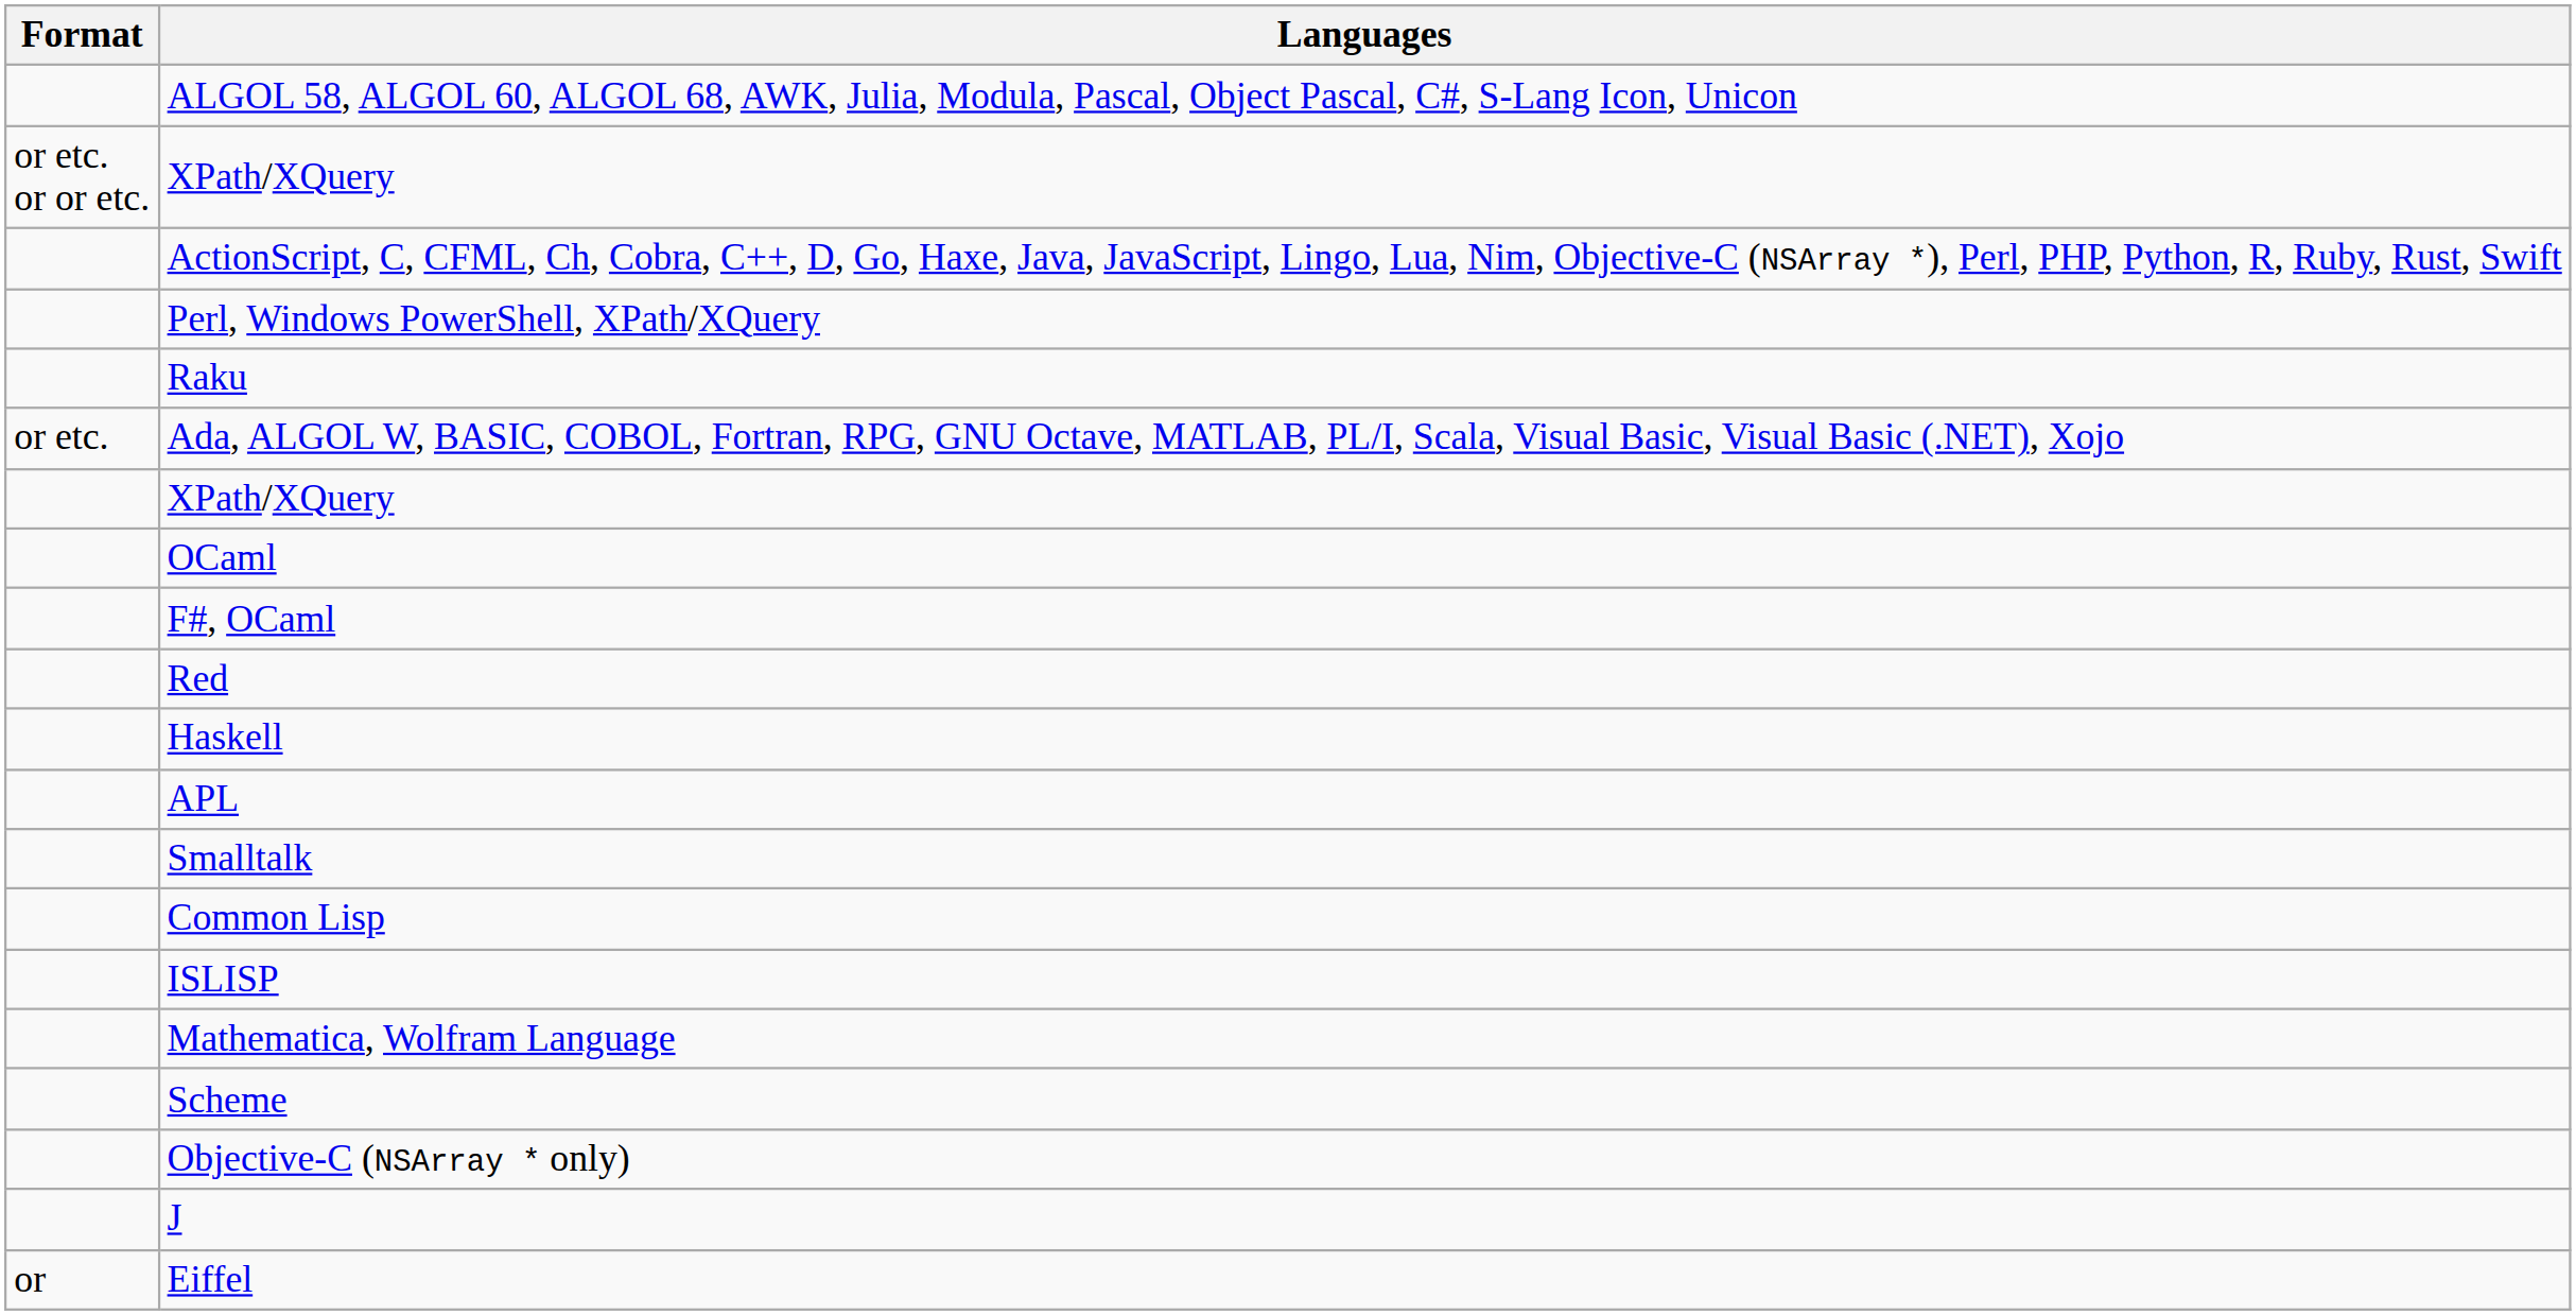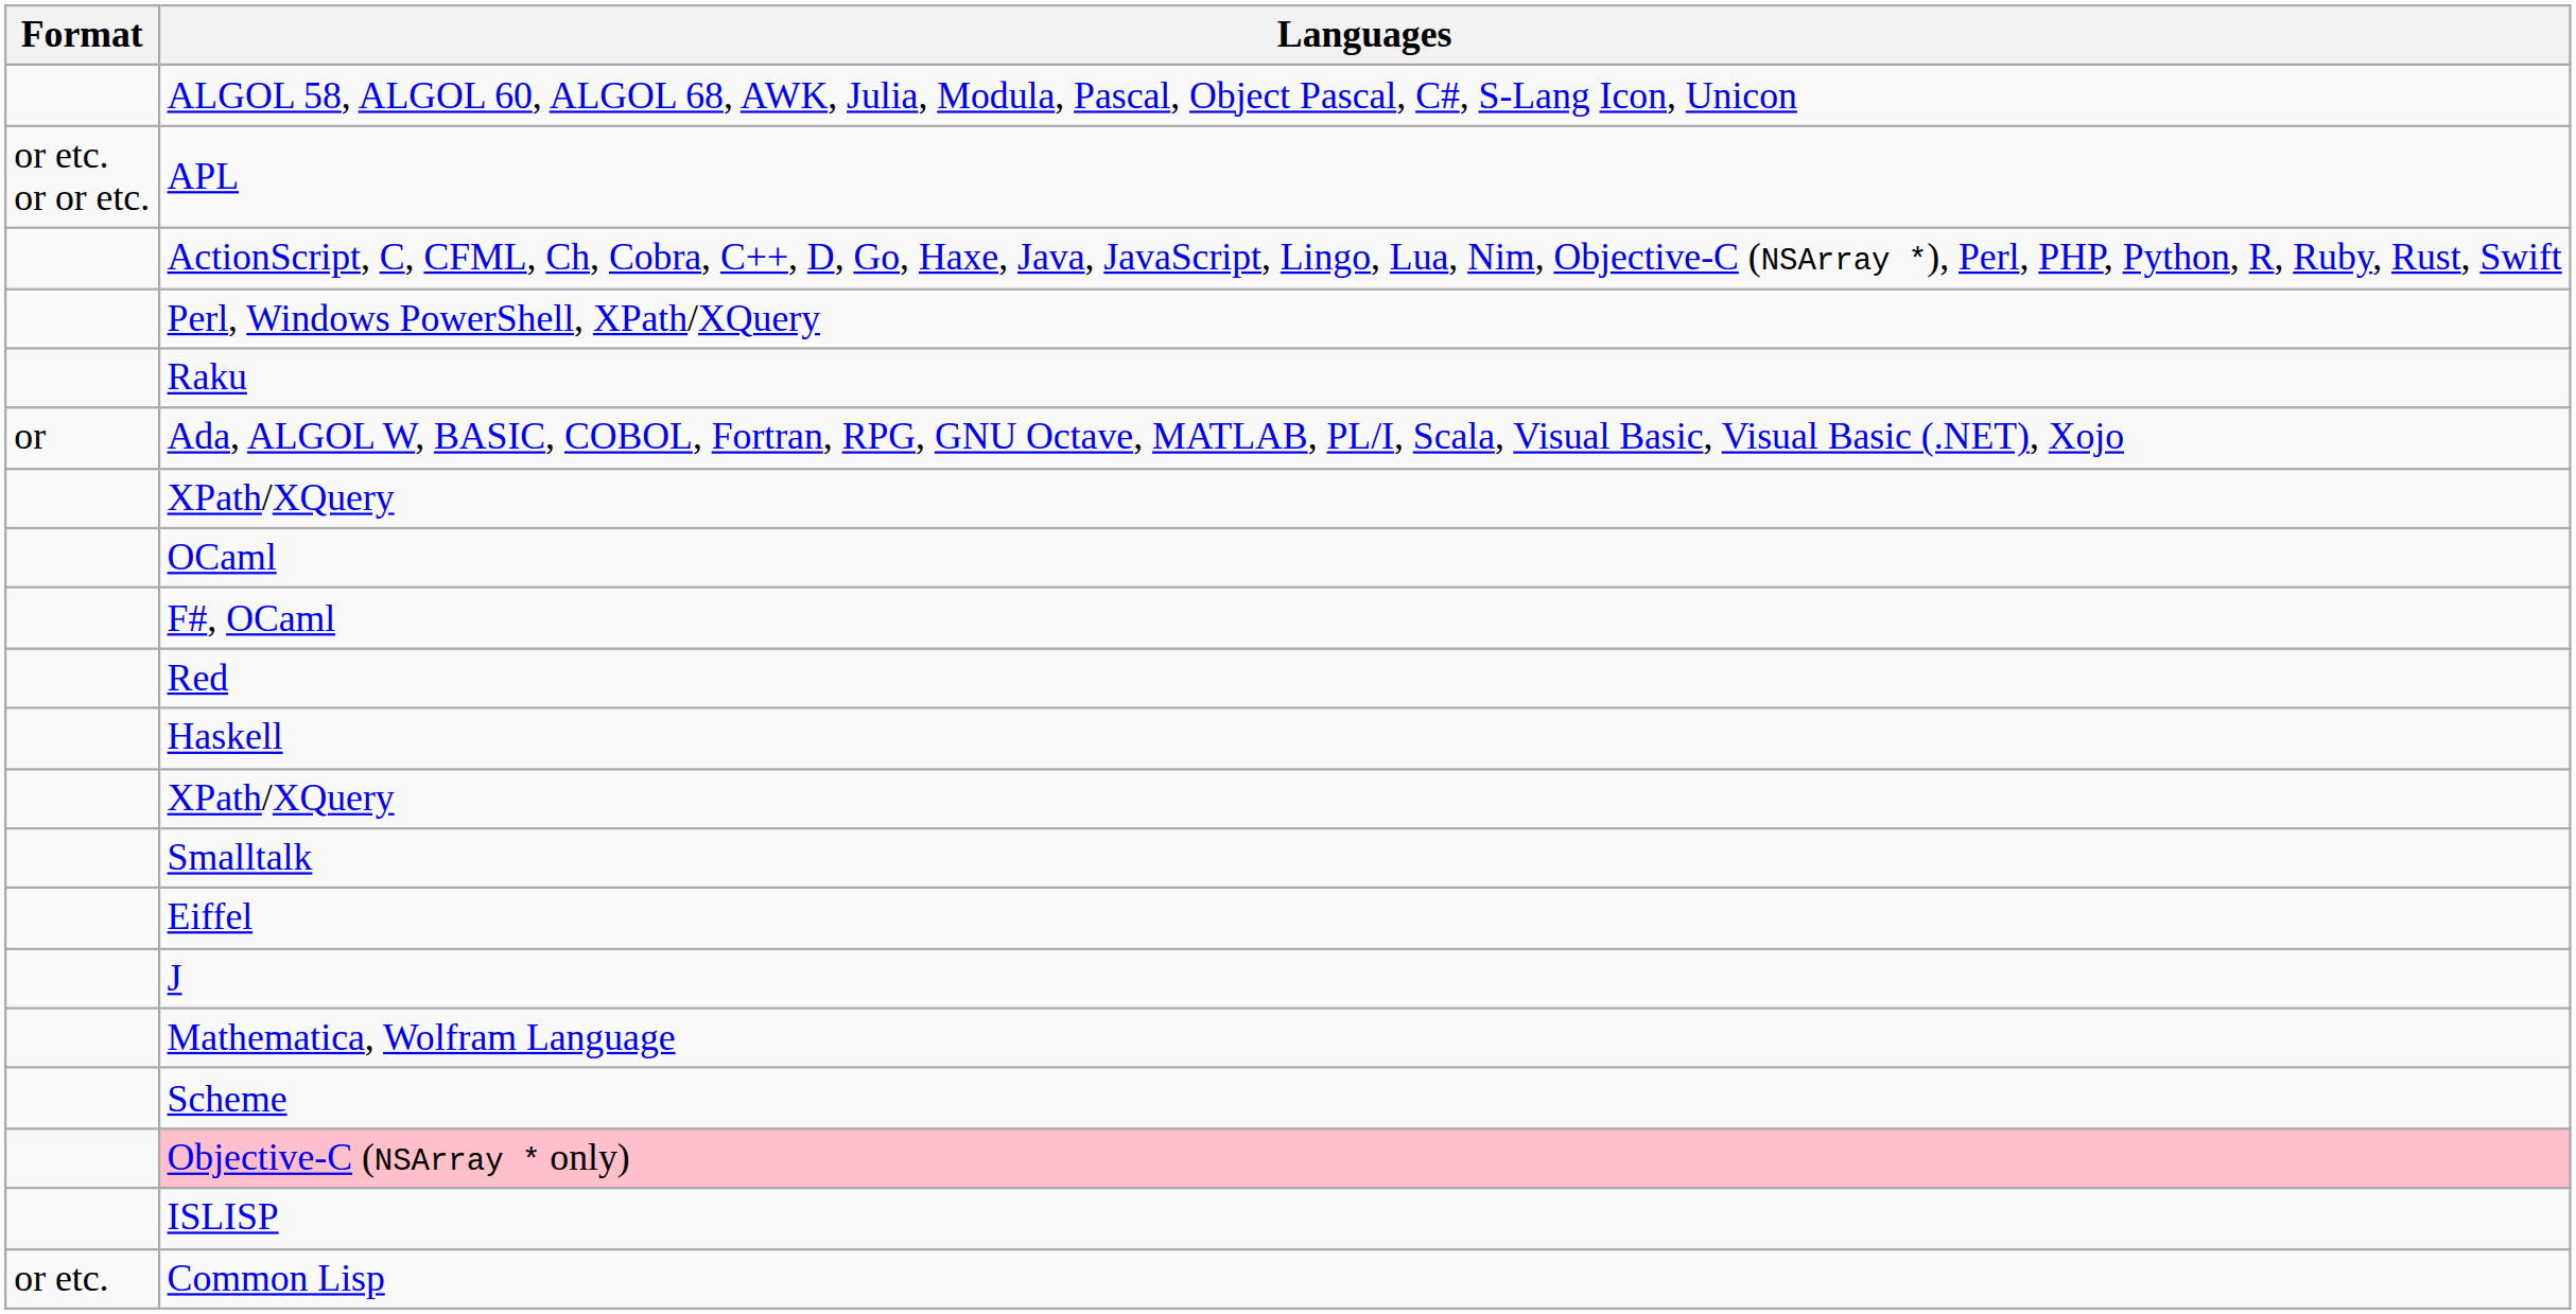row 3 | Languages: XPath/XQuery -> APL
row 7 | Format: or etc. -> or
row 13 | Languages: APL -> XPath/XQuery
row 15 | Languages: Common Lisp -> Eiffel
row 16 | Languages: ISLISP -> J
row 19 | Languages: no background -> pink background
row 20 | Languages: J -> ISLISP
row 21 | Format: or -> or etc.
row 21 | Languages: Eiffel -> Common Lisp
